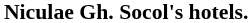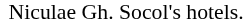Niculae Gh. Socol's hotels. | column 1: bold -> normal
